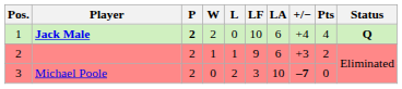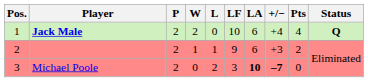Jack Male | P: bold -> normal
Michael Poole | LA: normal -> bold
